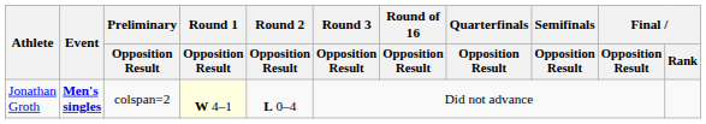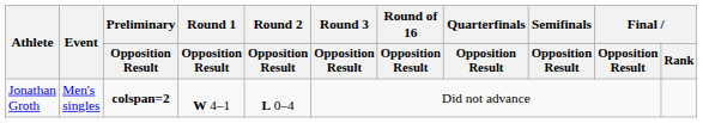Jonathan Groth | Event: bold -> normal
Jonathan Groth | Preliminary / Opposition Result: normal -> bold
Jonathan Groth | Round 1 / Opposition Result: lightyellow background -> no background
